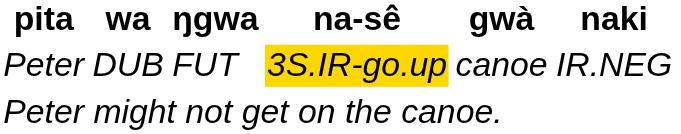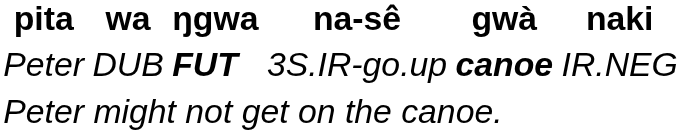Peter | ŋgwa: normal -> bold
Peter | na-sê: gold background -> no background
Peter | gwà: normal -> bold
